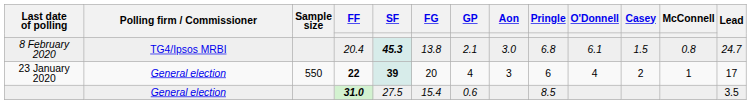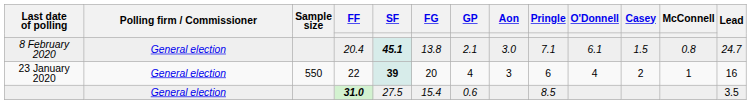8 February 2020 | Polling firm / Commissioner: TG4/Ipsos MRBI -> General election
8 February 2020 | SF: 45.3 -> 45.1
8 February 2020 | Pringle: 6.8 -> 7.1
23 January 2020 | FF: bold -> normal
23 January 2020 | Lead: 17 -> 16
